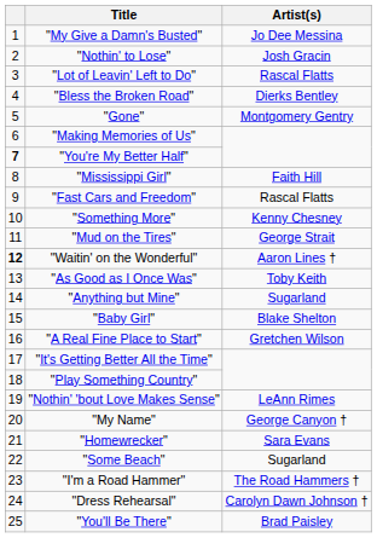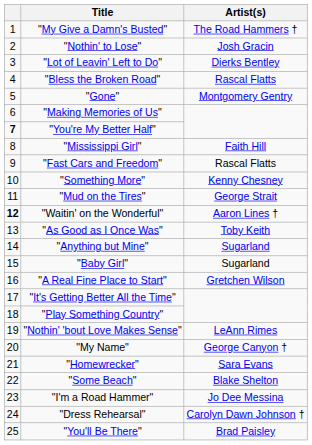"My Give a Damn's Busted" | Artist(s): Jo Dee Messina -> The Road Hammers †
"Lot of Leavin' Left to Do" | Artist(s): Rascal Flatts -> Dierks Bentley
"Bless the Broken Road" | Artist(s): Dierks Bentley -> Rascal Flatts
"Baby Girl" | Artist(s): Blake Shelton -> Sugarland
"Some Beach" | Artist(s): Sugarland -> Blake Shelton
"I'm a Road Hammer" | Artist(s): The Road Hammers † -> Jo Dee Messina
